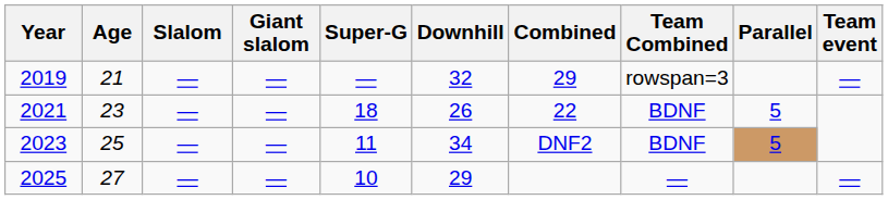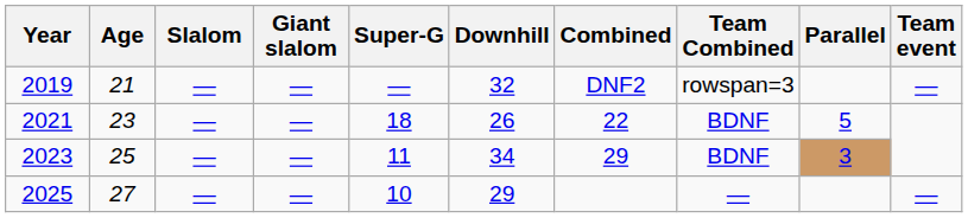2019 | Combined: 29 -> DNF2
2023 | Combined: DNF2 -> 29
2023 | Parallel: 5 -> 3
